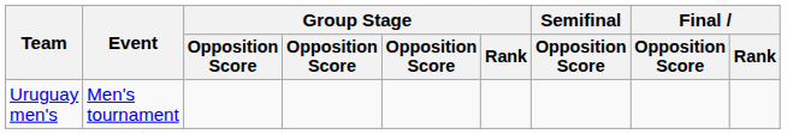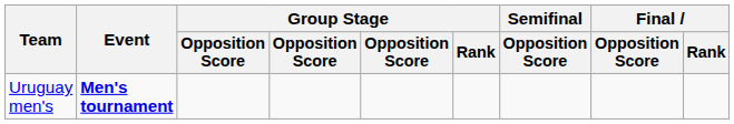Uruguay men's | Event: normal -> bold
